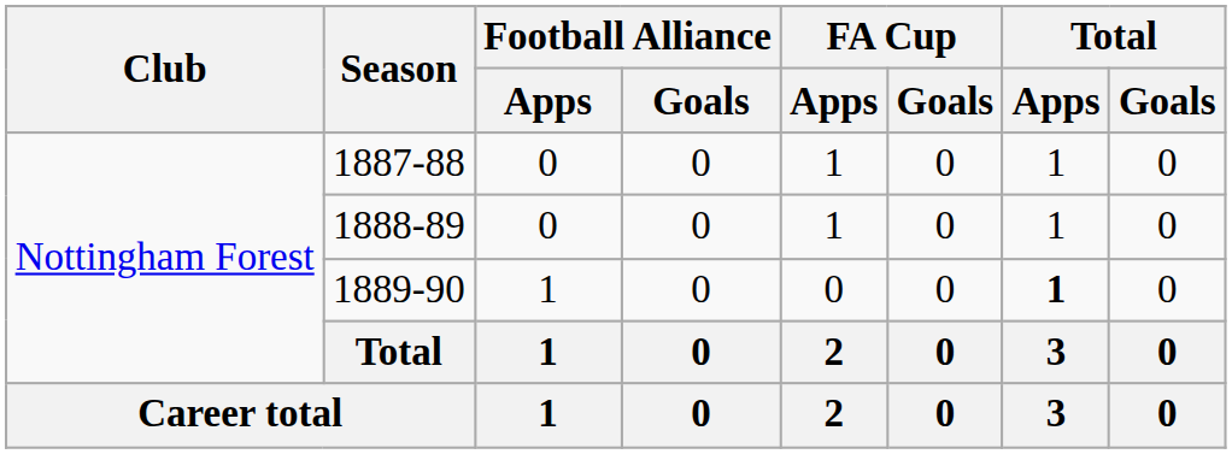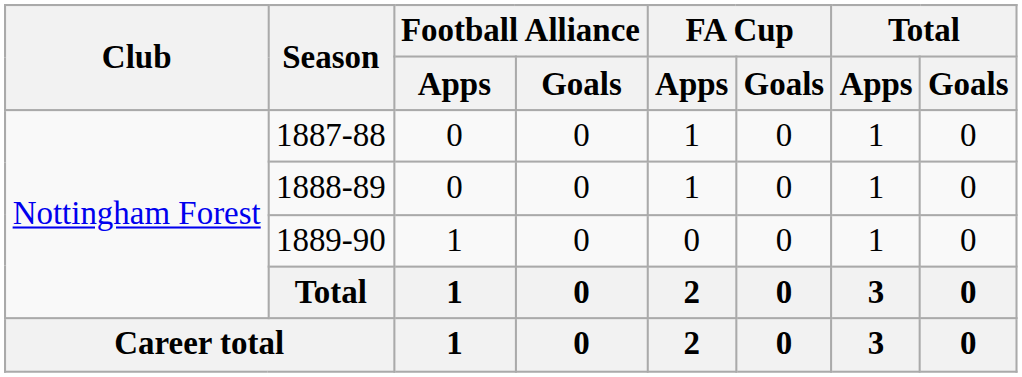1889-90 | Total / Apps: bold -> normal
